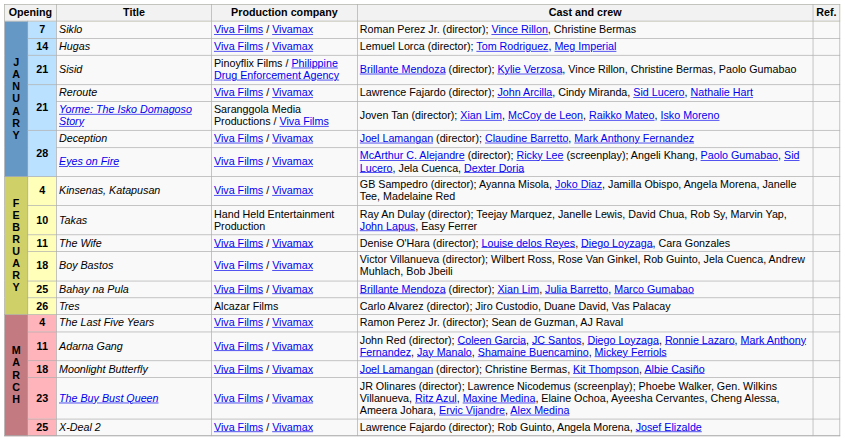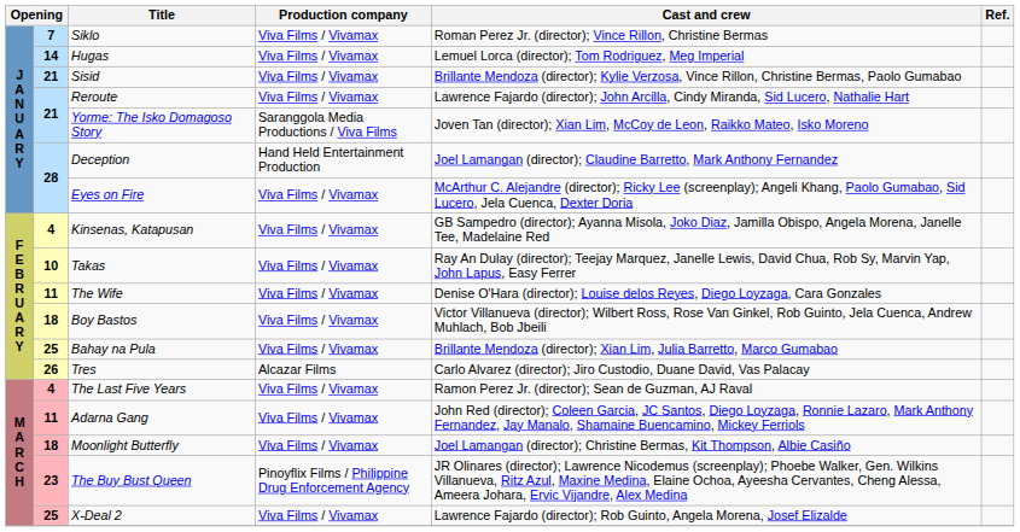Sisid | Production company: Pinoyflix Films / Philippine Drug Enforcement Agency -> Viva Films / Vivamax
Deception | Production company: Viva Films / Vivamax -> Hand Held Entertainment Production
Takas | Production company: Hand Held Entertainment Production -> Viva Films / Vivamax
The Buy Bust Queen | Production company: Viva Films / Vivamax -> Pinoyflix Films / Philippine Drug Enforcement Agency
